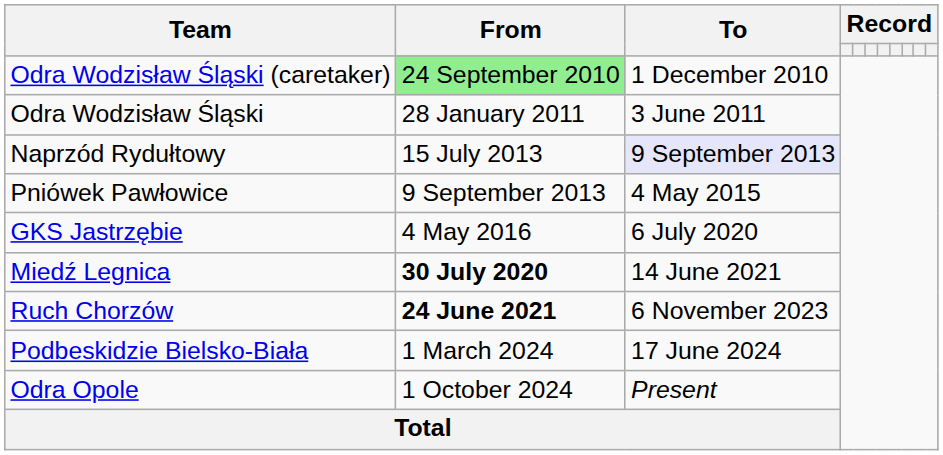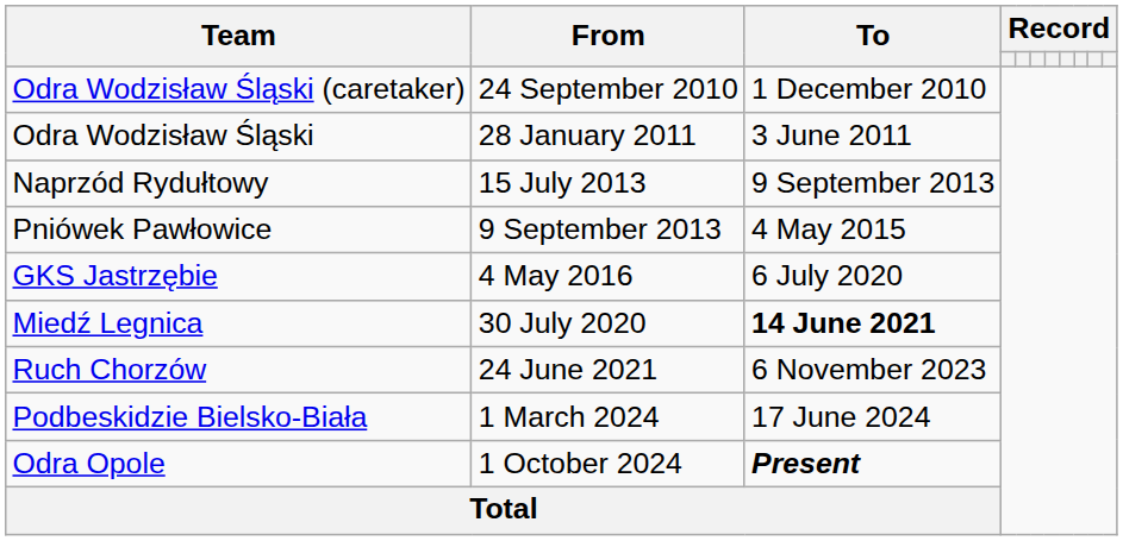Odra Wodzisław Śląski (caretaker) | From: lightgreen background -> no background
Naprzód Rydułtowy | To: lavender background -> no background
Miedź Legnica | From: bold -> normal
Miedź Legnica | To: normal -> bold
Ruch Chorzów | From: bold -> normal
Odra Opole | To: normal -> bold
